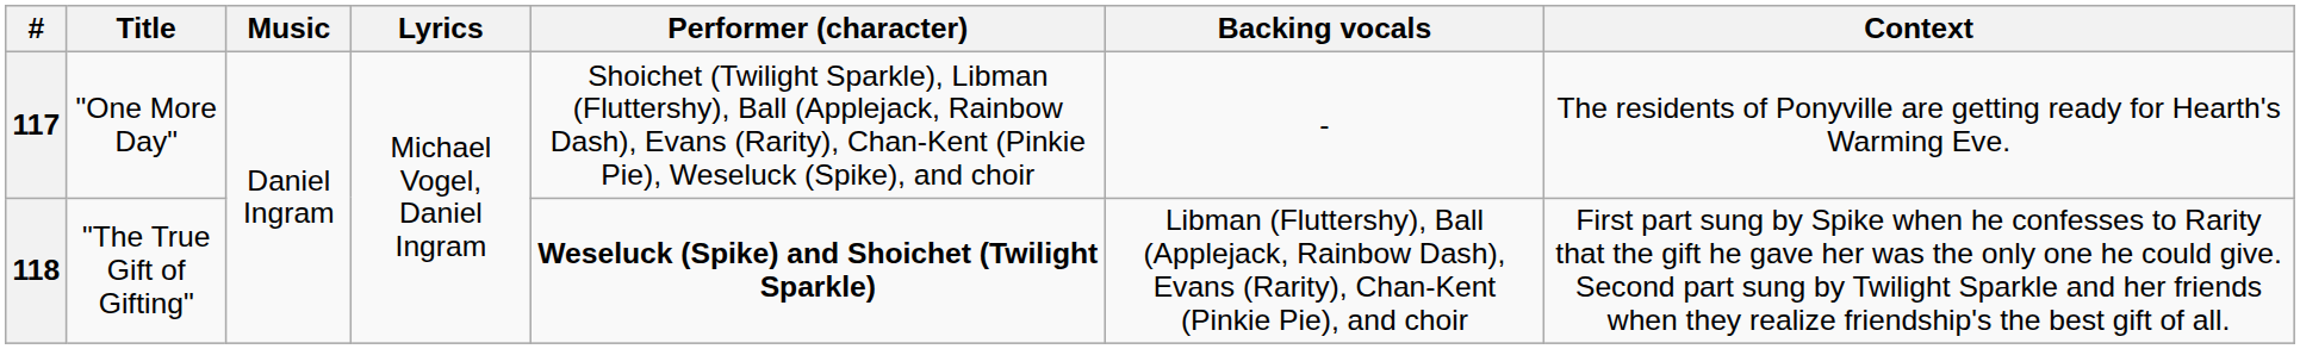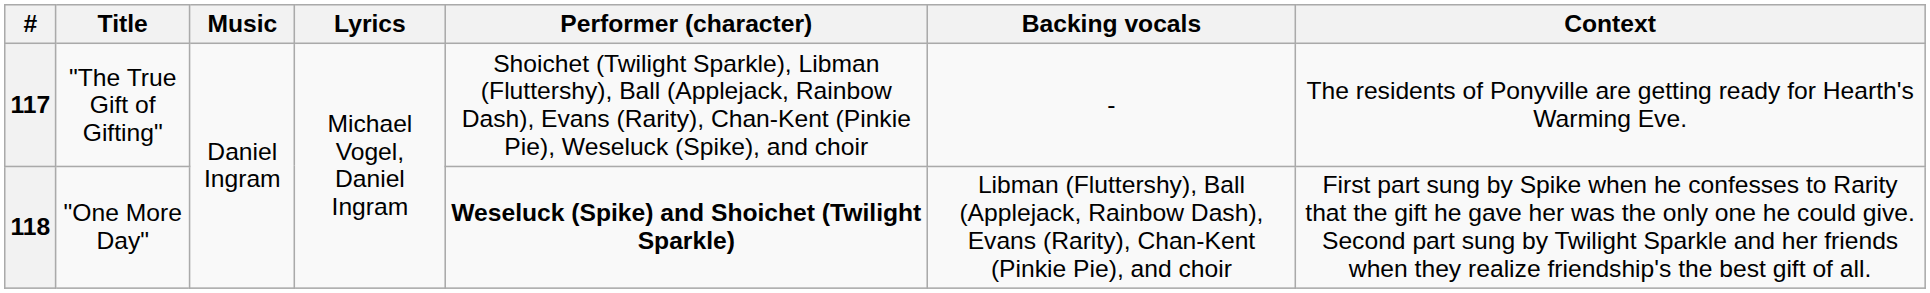117 | Title: "One More Day" -> "The True Gift of Gifting"
118 | Title: "The True Gift of Gifting" -> "One More Day"
